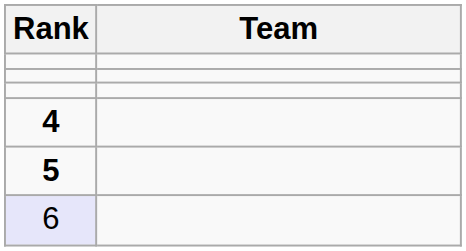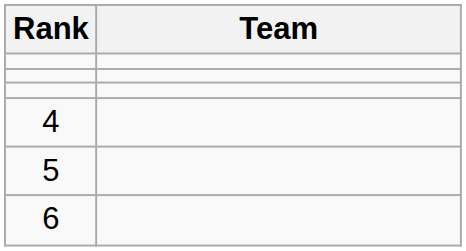row 5 | Rank: bold -> normal
row 6 | Rank: bold -> normal
row 7 | Rank: lavender background -> no background
